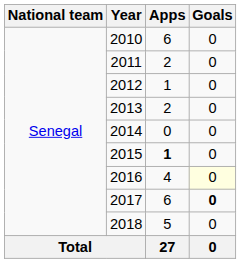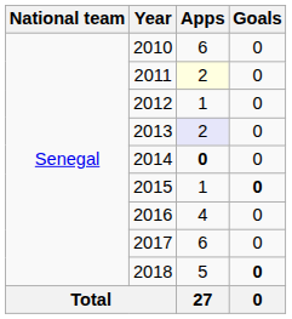2011 | Apps: no background -> lightyellow background
2013 | Apps: no background -> lavender background
2014 | Apps: normal -> bold
2015 | Apps: bold -> normal
2015 | Goals: normal -> bold
2016 | Goals: lightyellow background -> no background
2017 | Goals: bold -> normal
2018 | Goals: normal -> bold
